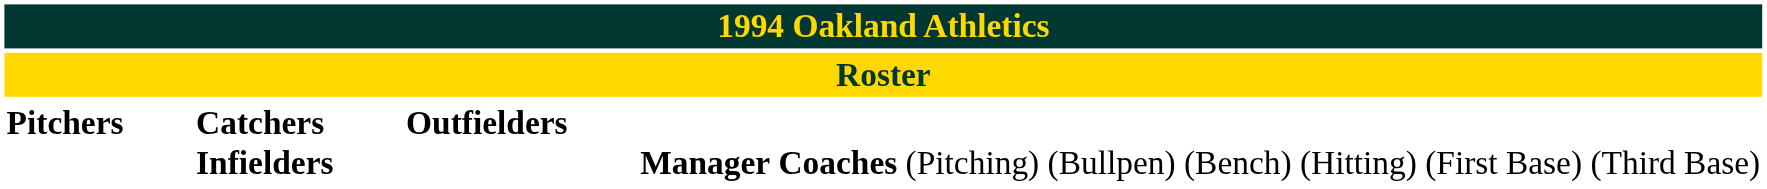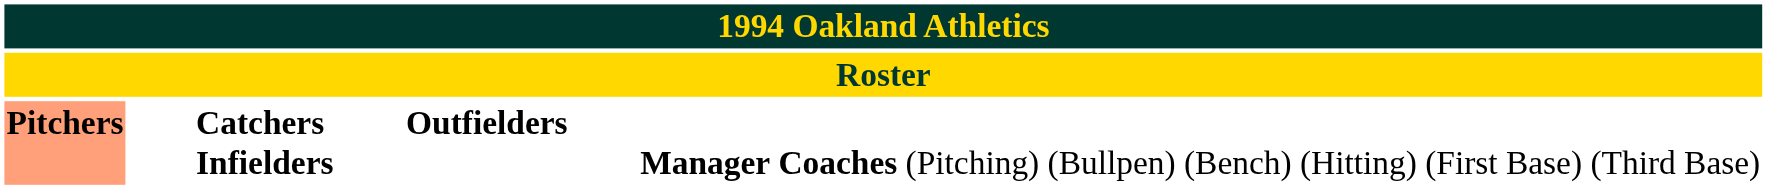Pitchers | column 1: no background -> lightsalmon background
